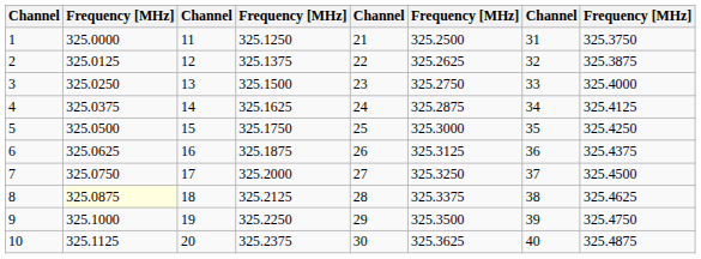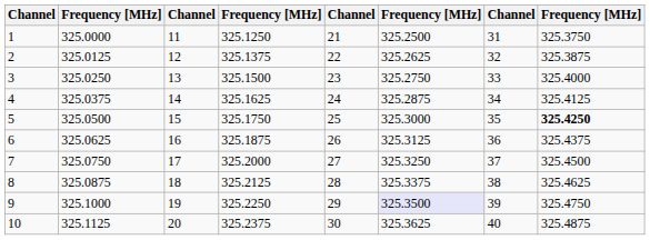5 | column 8: normal -> bold
8 | column 2: lightyellow background -> no background
9 | column 6: no background -> lavender background
